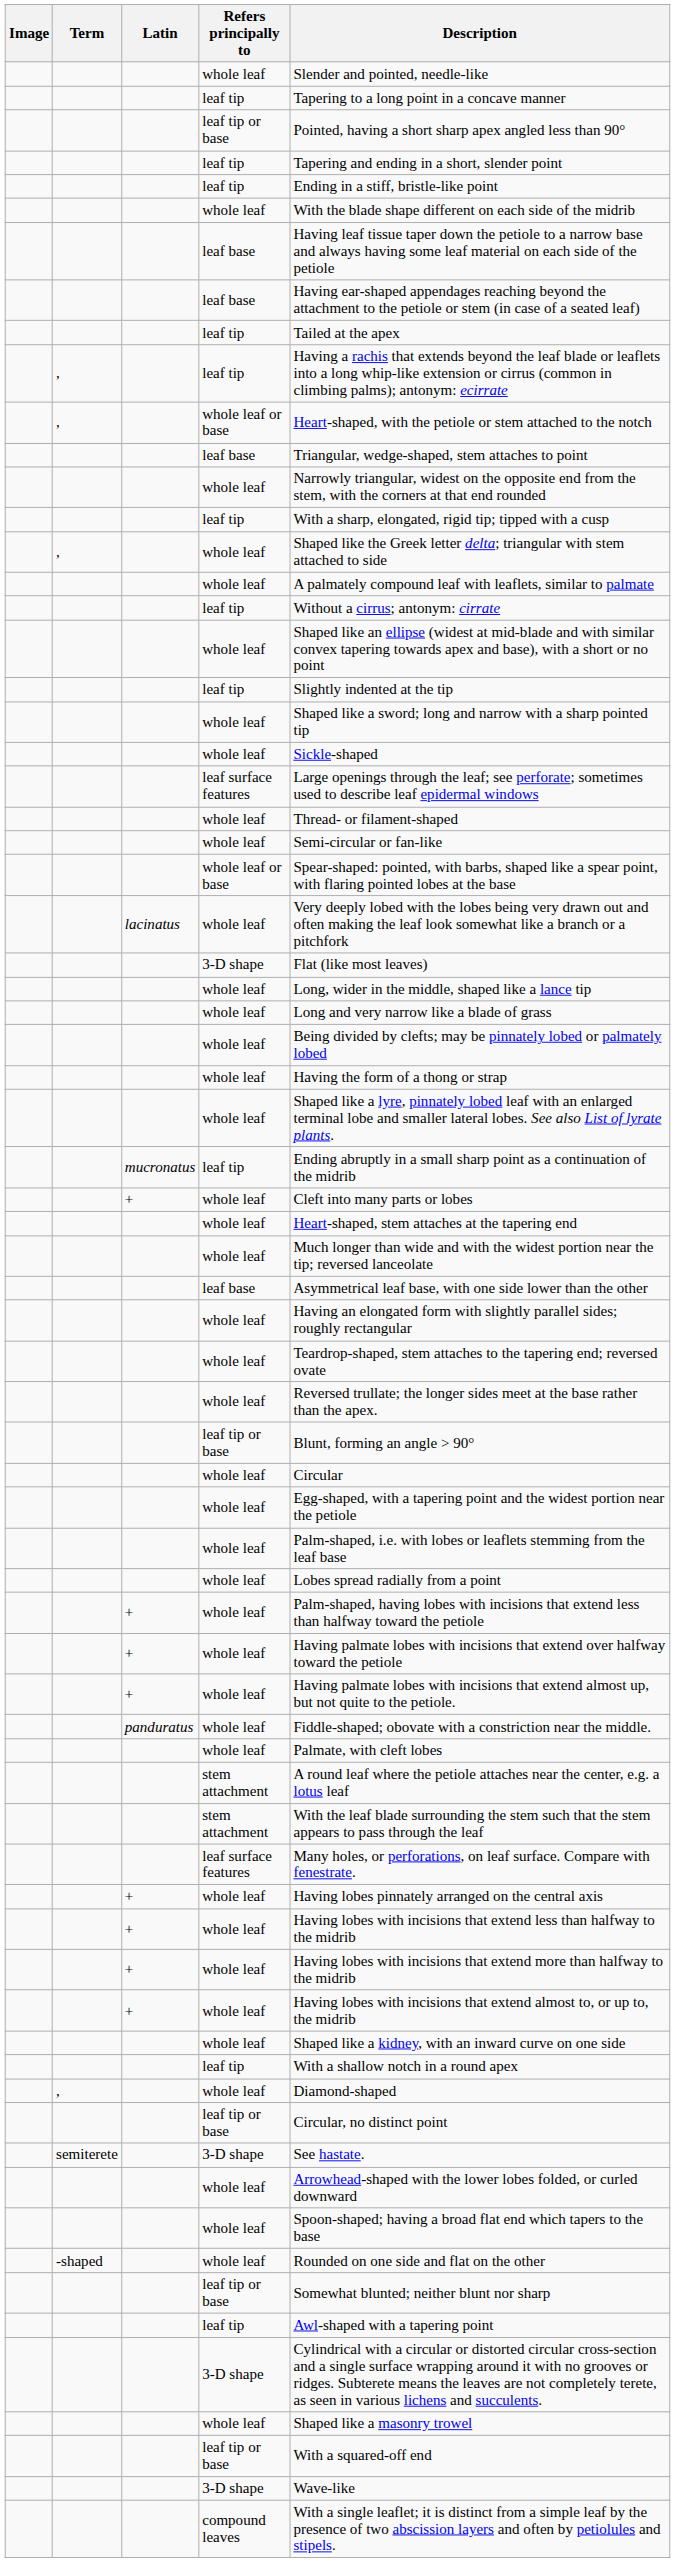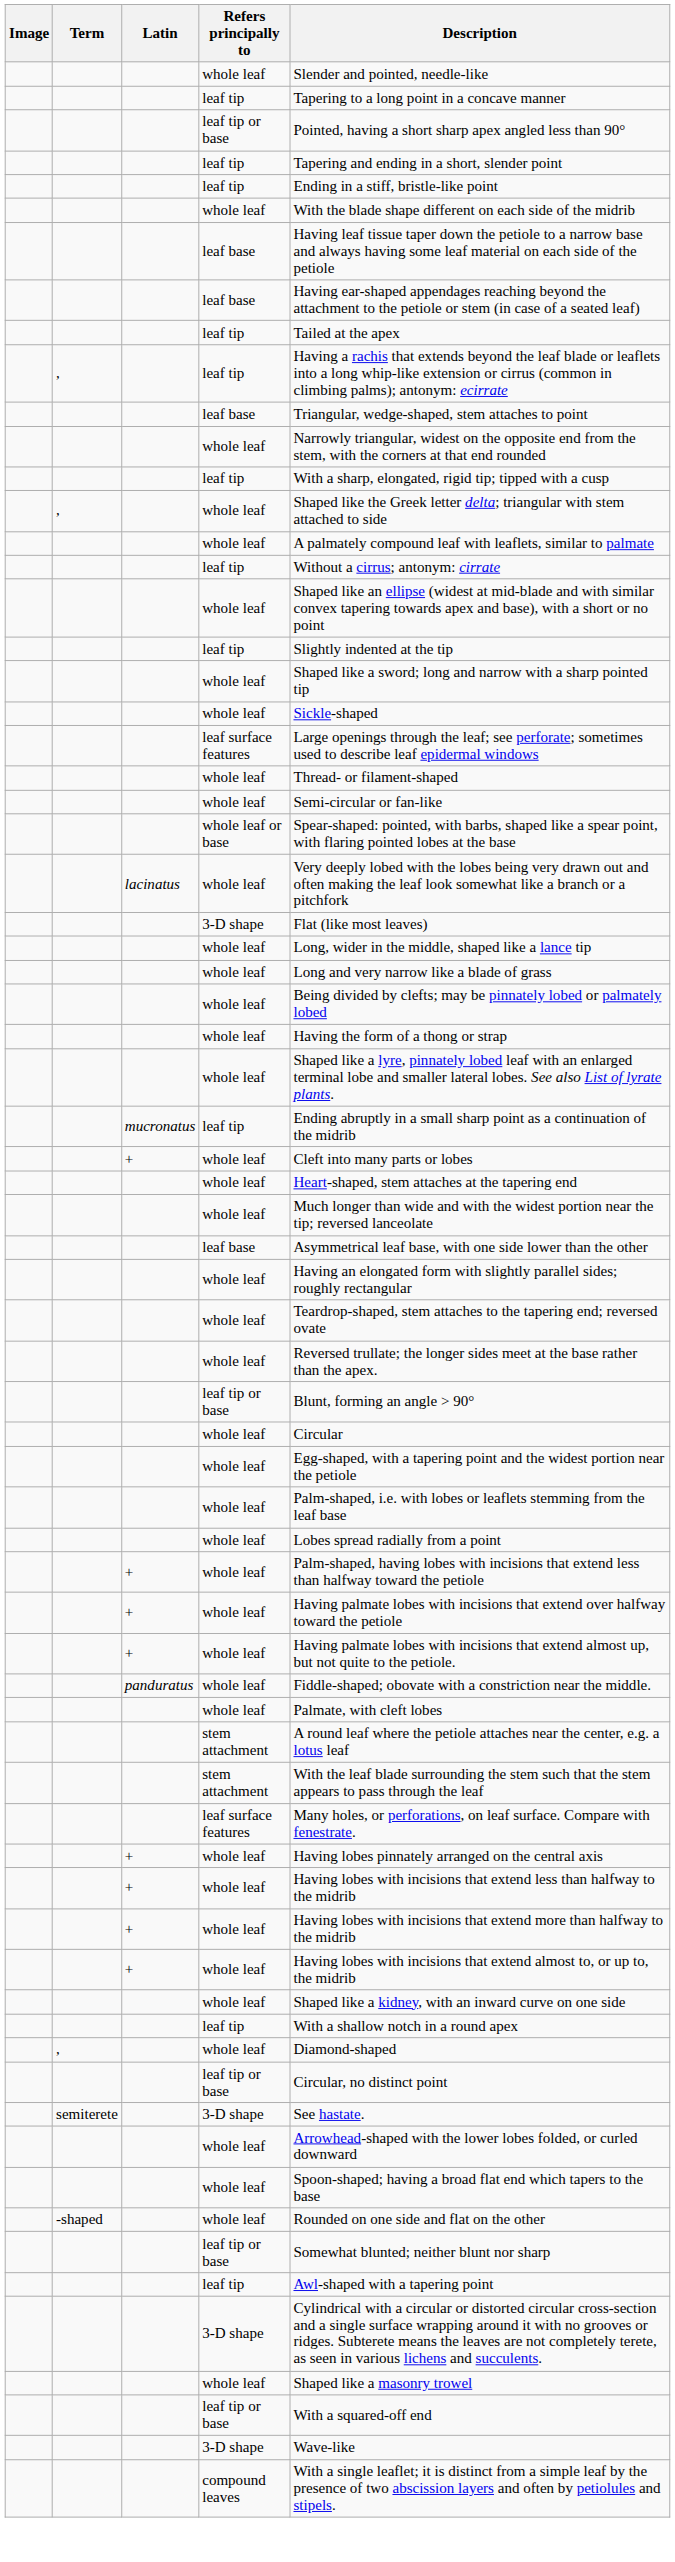- row: , | whole leaf or base | Heart-shaped, with the petiole or stem attached to the notch
